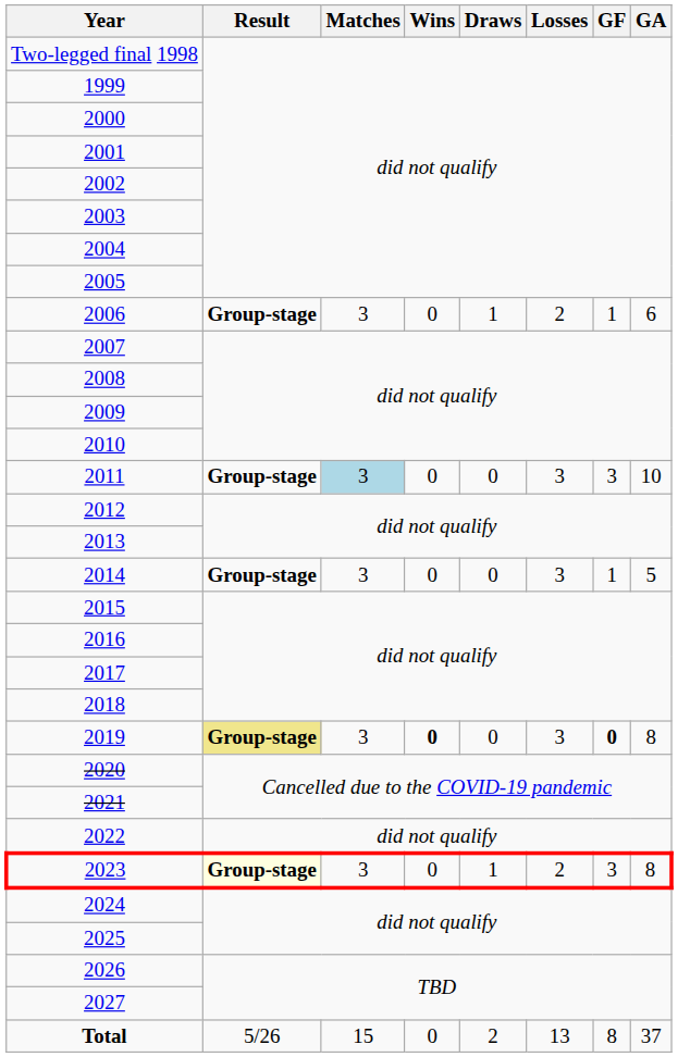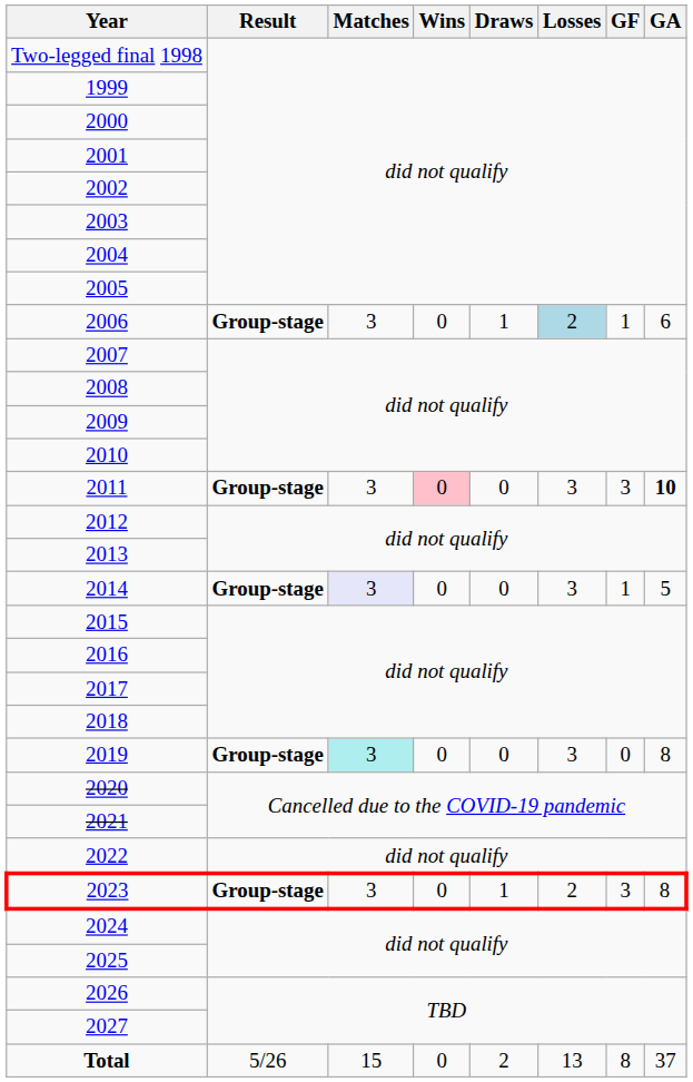2006 | Losses: no background -> lightblue background
2011 | Matches: lightblue background -> no background
2011 | Wins: no background -> pink background
2011 | GA: normal -> bold
2014 | Matches: no background -> lavender background
2019 | Result: khaki background -> no background
2019 | Matches: no background -> paleturquoise background
2019 | Wins: bold -> normal
2019 | GF: bold -> normal
2023 | Result: lightyellow background -> no background
